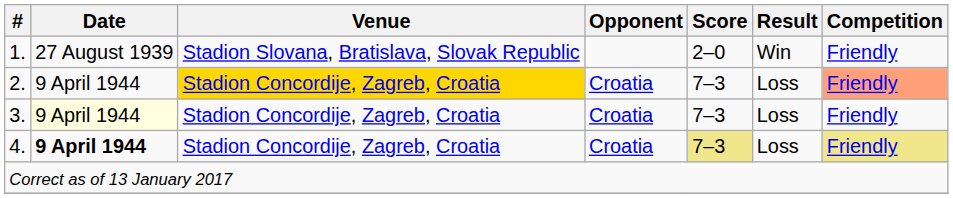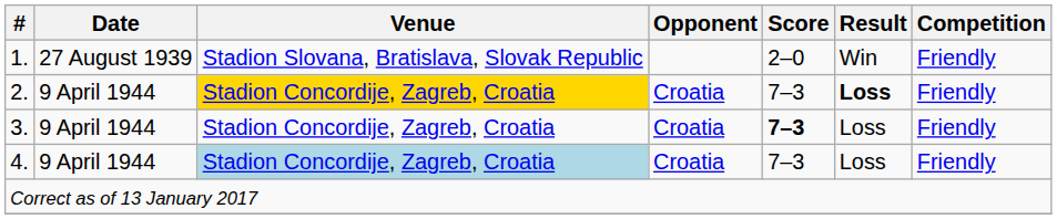2. | Result: normal -> bold
2. | Competition: lightsalmon background -> no background
3. | Date: lightyellow background -> no background
3. | Score: normal -> bold
4. | Date: bold -> normal
4. | Venue: no background -> lightblue background
4. | Score: khaki background -> no background
4. | Competition: khaki background -> no background
